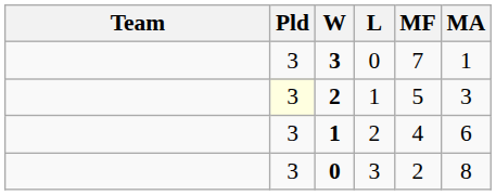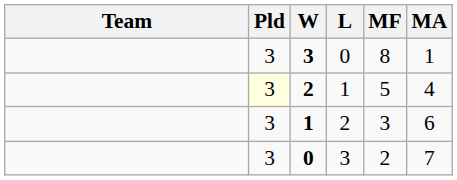row 2 | MF: 7 -> 8
row 3 | MA: 3 -> 4
row 4 | MF: 4 -> 3
row 5 | MA: 8 -> 7
